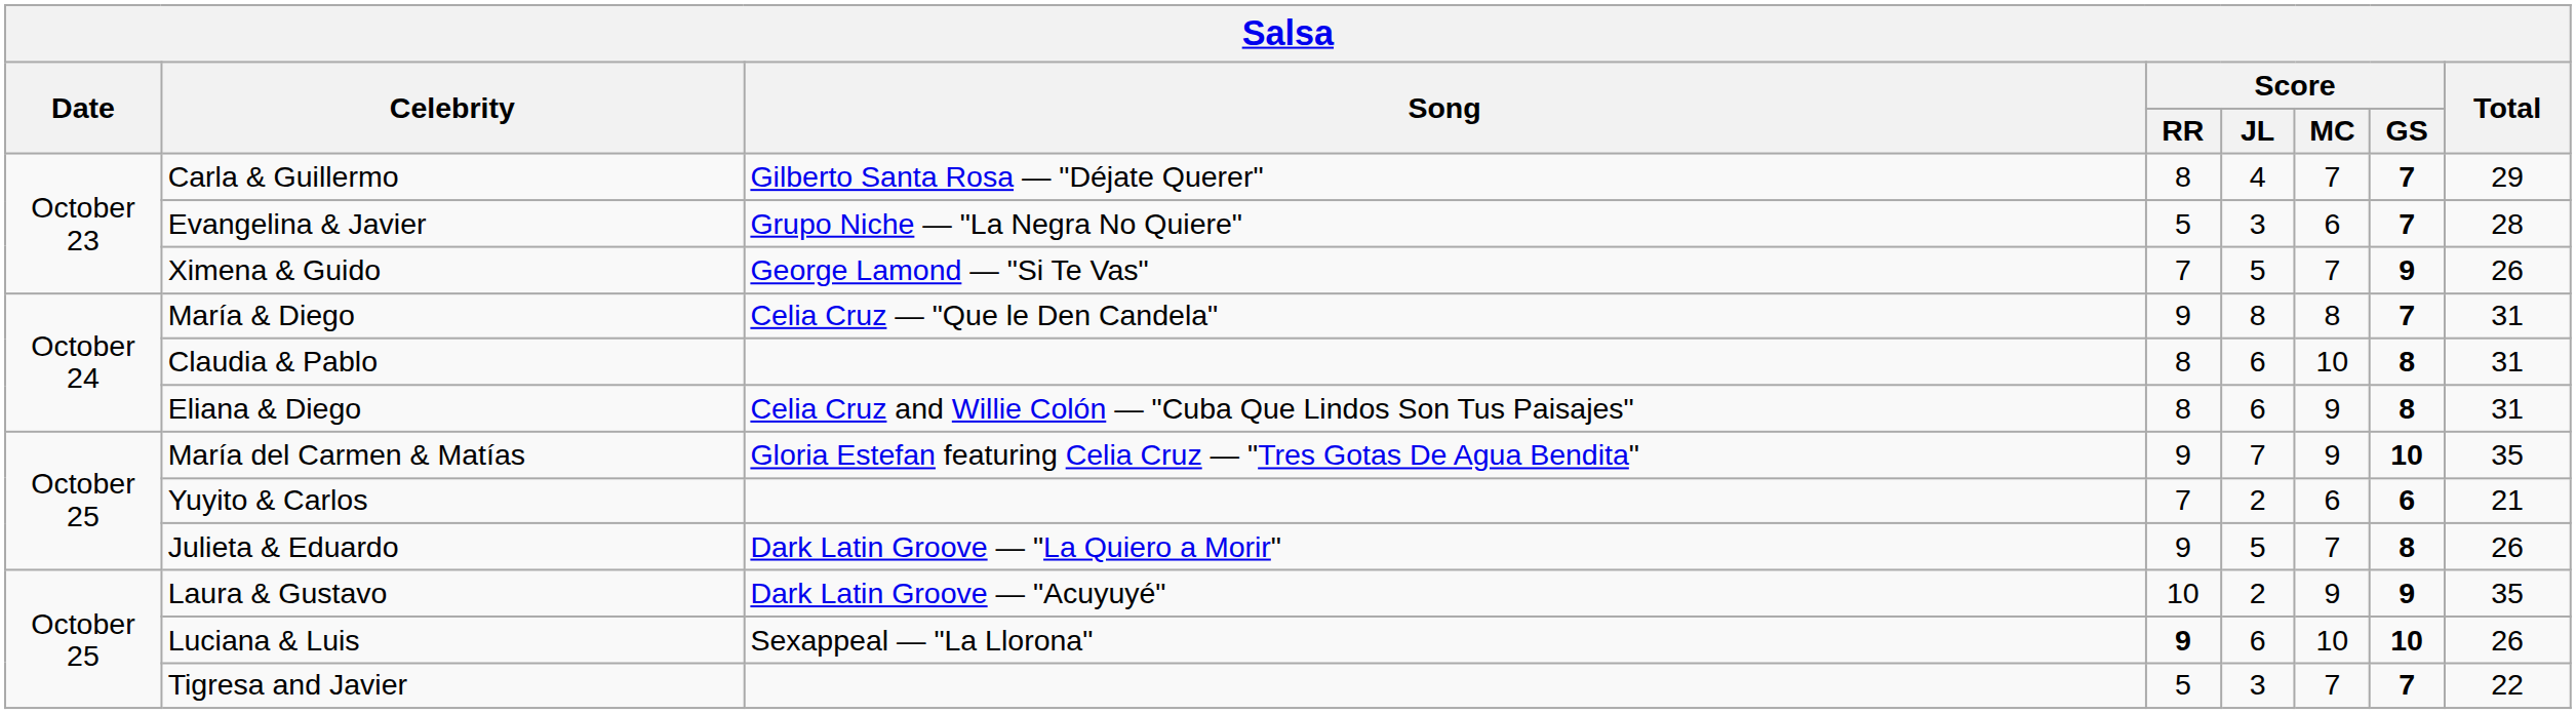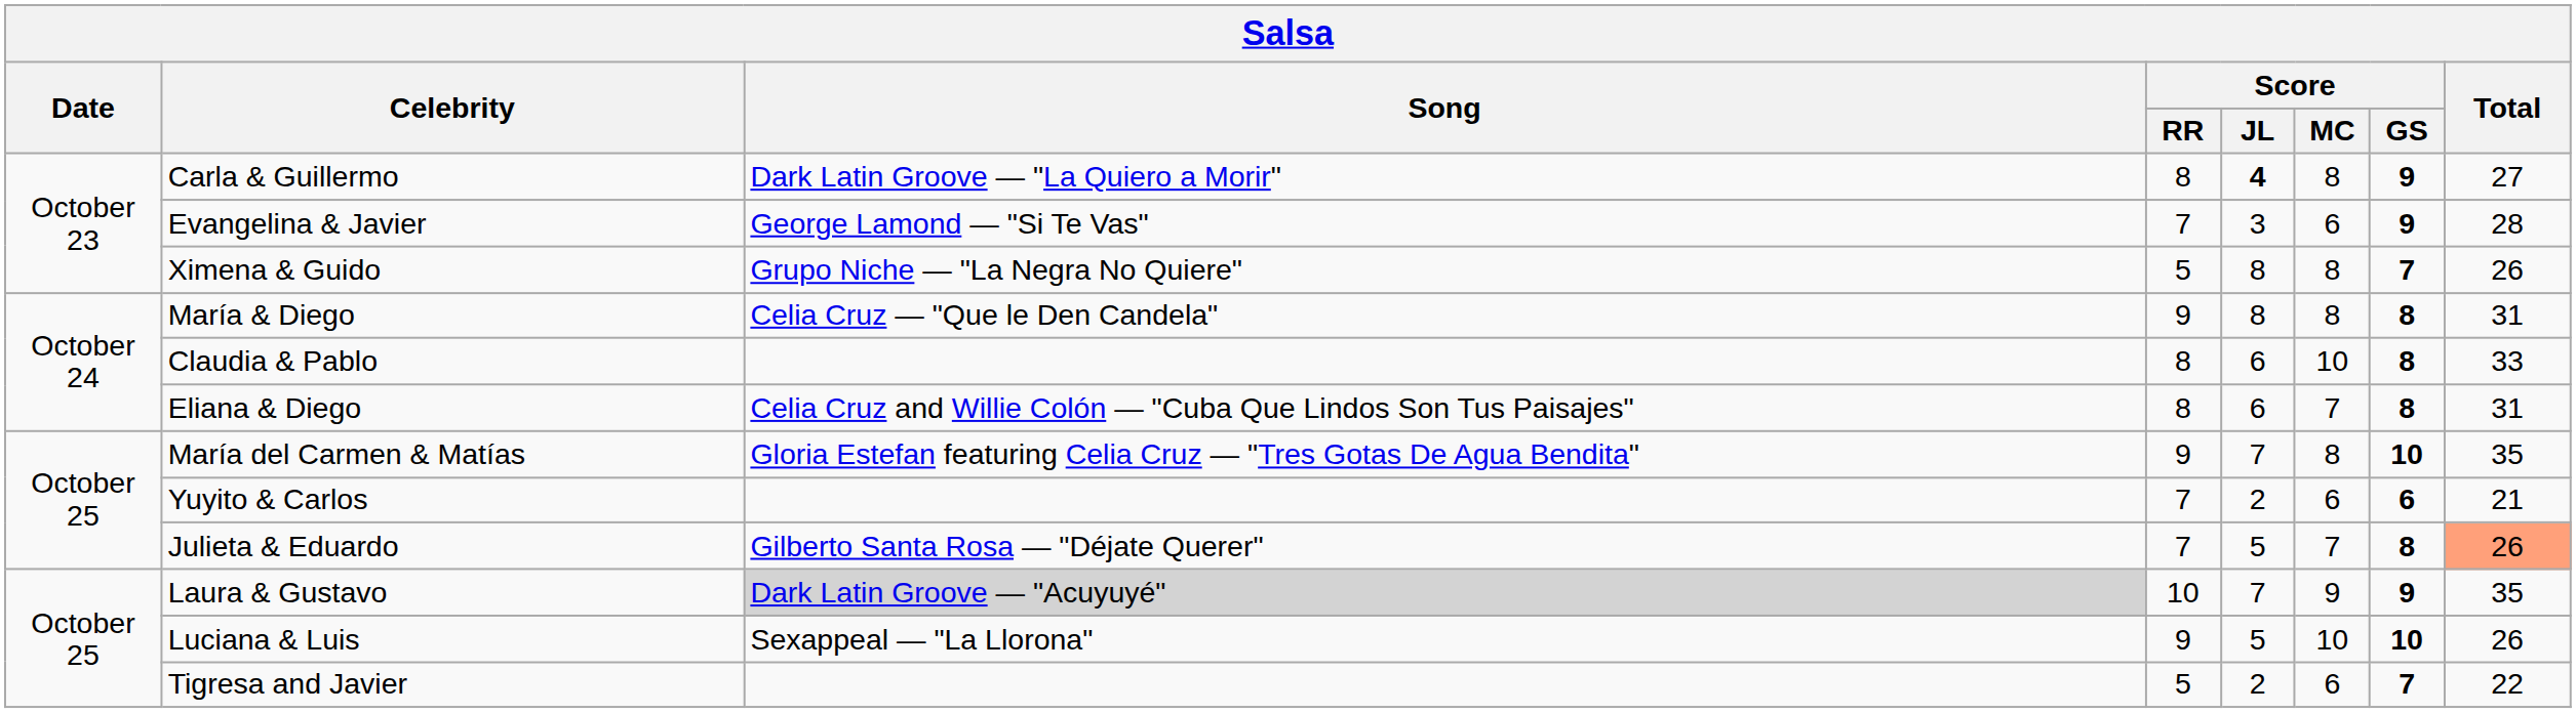Carla & Guillermo | Song: Gilberto Santa Rosa — "Déjate Querer" -> Dark Latin Groove — "La Quiero a Morir"
Carla & Guillermo | Score / JL: normal -> bold
Carla & Guillermo | Score / MC: 7 -> 8
Carla & Guillermo | Score / GS: 7 -> 9
Carla & Guillermo | Total: 29 -> 27
Evangelina & Javier | Song: Grupo Niche — "La Negra No Quiere" -> George Lamond — "Si Te Vas"
Evangelina & Javier | Score / RR: 5 -> 7
Evangelina & Javier | Score / GS: 7 -> 9
Ximena & Guido | Song: George Lamond — "Si Te Vas" -> Grupo Niche — "La Negra No Quiere"
Ximena & Guido | Score / RR: 7 -> 5
Ximena & Guido | Score / JL: 5 -> 8
Ximena & Guido | Score / MC: 7 -> 8
Ximena & Guido | Score / GS: 9 -> 7
María & Diego | Score / GS: 7 -> 8
Claudia & Pablo | Total: 31 -> 33
Eliana & Diego | Score / MC: 9 -> 7
María del Carmen & Matías | Score / MC: 9 -> 8
Julieta & Eduardo | Song: Dark Latin Groove — "La Quiero a Morir" -> Gilberto Santa Rosa — "Déjate Querer"
Julieta & Eduardo | Score / RR: 9 -> 7
Julieta & Eduardo | Total: no background -> lightsalmon background
Laura & Gustavo | Song: no background -> lightgrey background
Laura & Gustavo | Score / JL: 2 -> 7
Luciana & Luis | Score / RR: bold -> normal
Luciana & Luis | Score / JL: 6 -> 5
Tigresa and Javier | Score / JL: 3 -> 2
Tigresa and Javier | Score / MC: 7 -> 6
